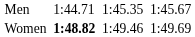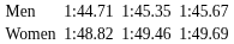Women | column 2: bold -> normal
